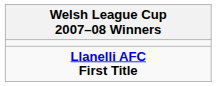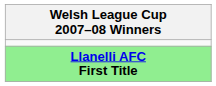row 3 | column 1: no background -> lightgreen background
